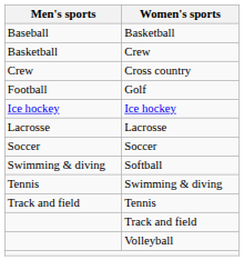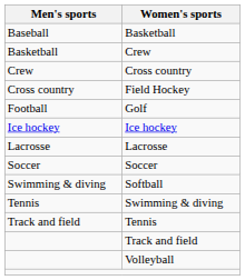+ row: Cross country | Field Hockey
